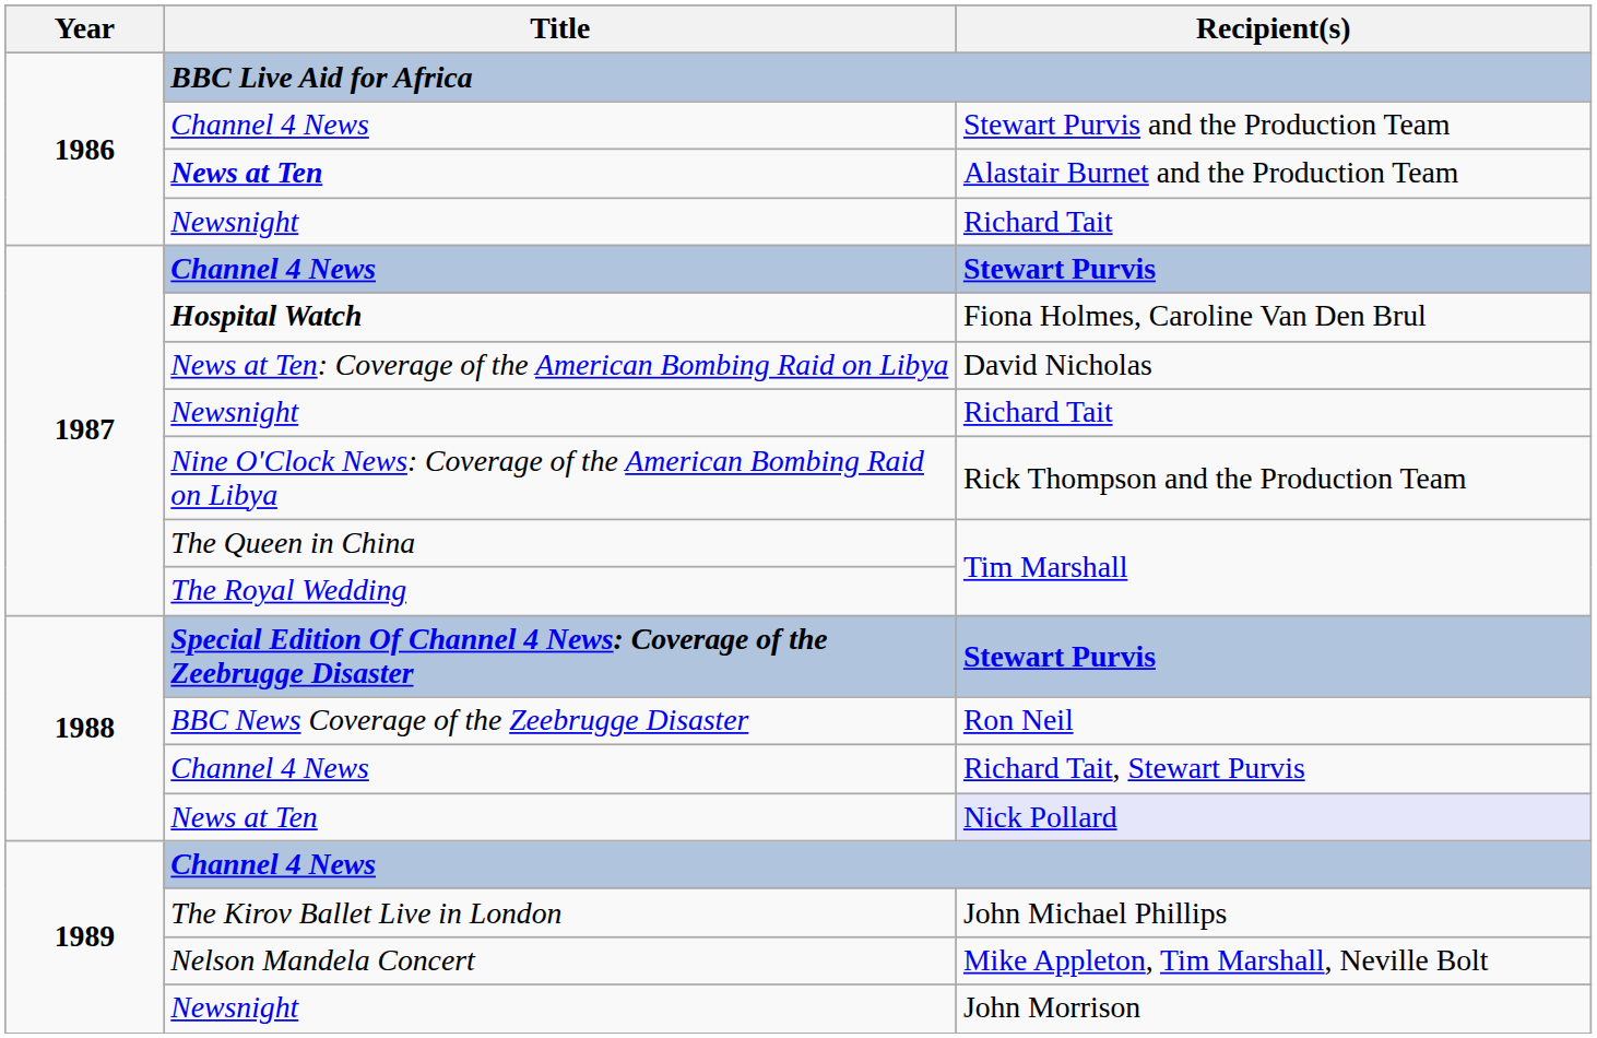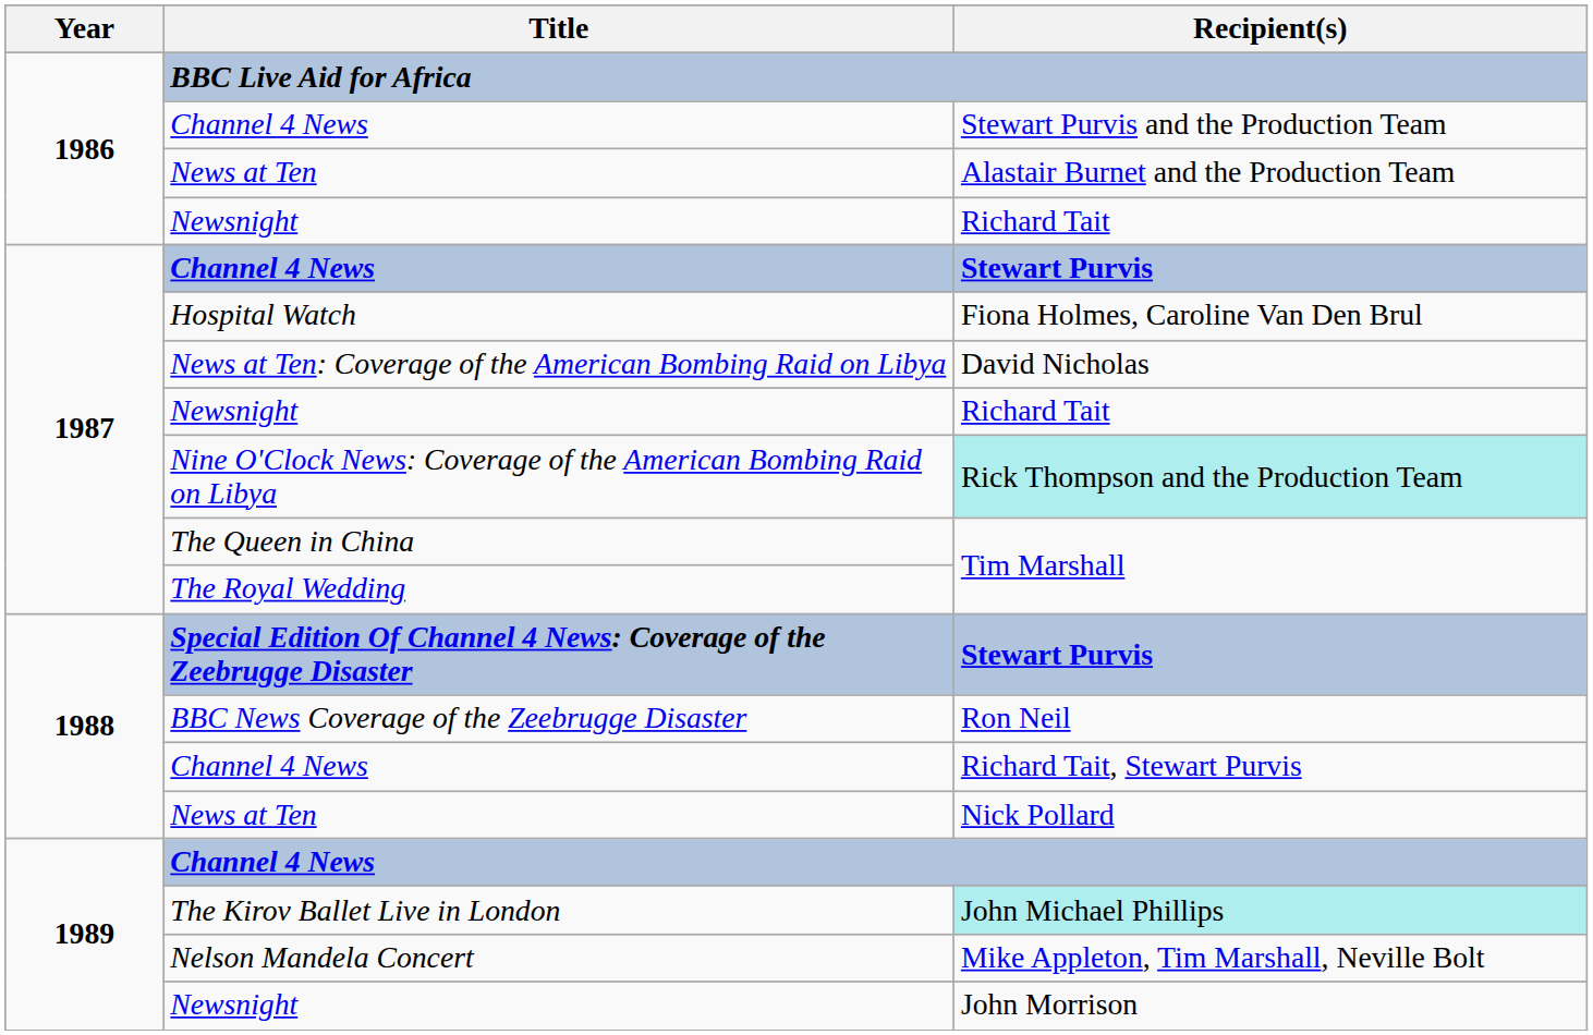Alastair Burnet and the Production Team | Title: bold -> normal
Fiona Holmes, Caroline Van Den Brul | Title: bold -> normal
Rick Thompson and the Production Team | Recipient(s): no background -> paleturquoise background
Nick Pollard | Recipient(s): lavender background -> no background
John Michael Phillips | Recipient(s): no background -> paleturquoise background
